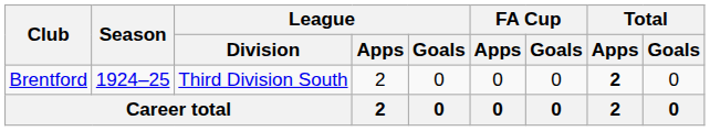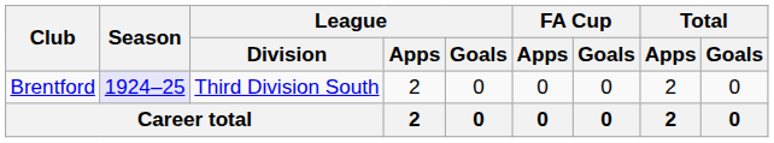Brentford | Season: no background -> lavender background
Brentford | Total / Apps: bold -> normal
